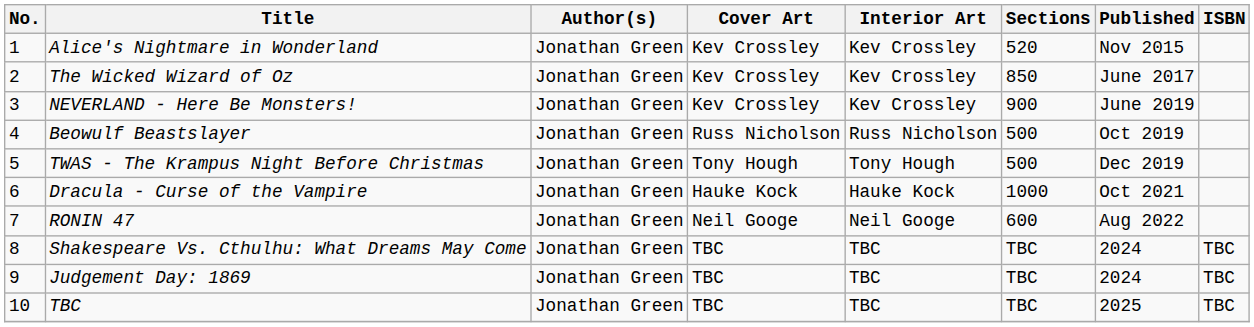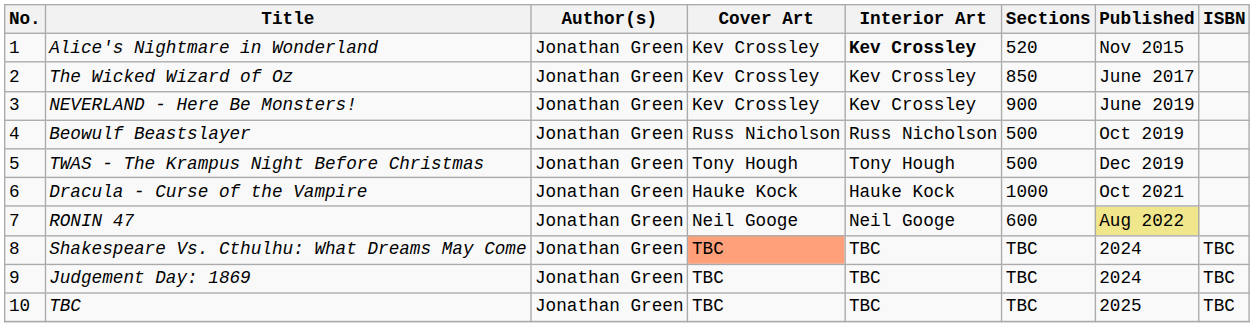Alice's Nightmare in Wonderland | Interior Art: normal -> bold
RONIN 47 | Published: no background -> khaki background
Shakespeare Vs. Cthulhu: What Dreams May Come | Cover Art: no background -> lightsalmon background
